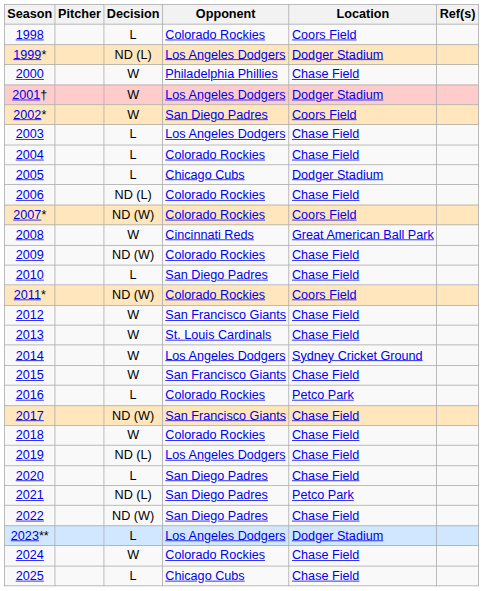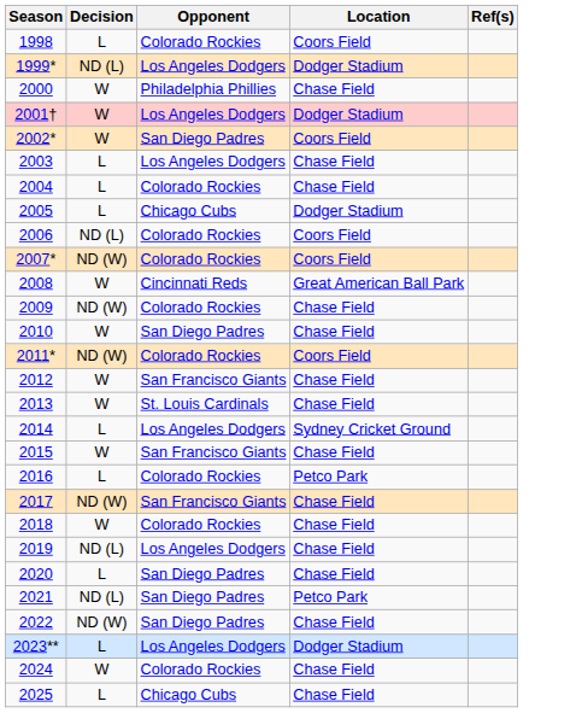- column: Pitcher
2006 | Location: Chase Field -> Coors Field
2010 | Decision: L -> W
2014 | Decision: W -> L
